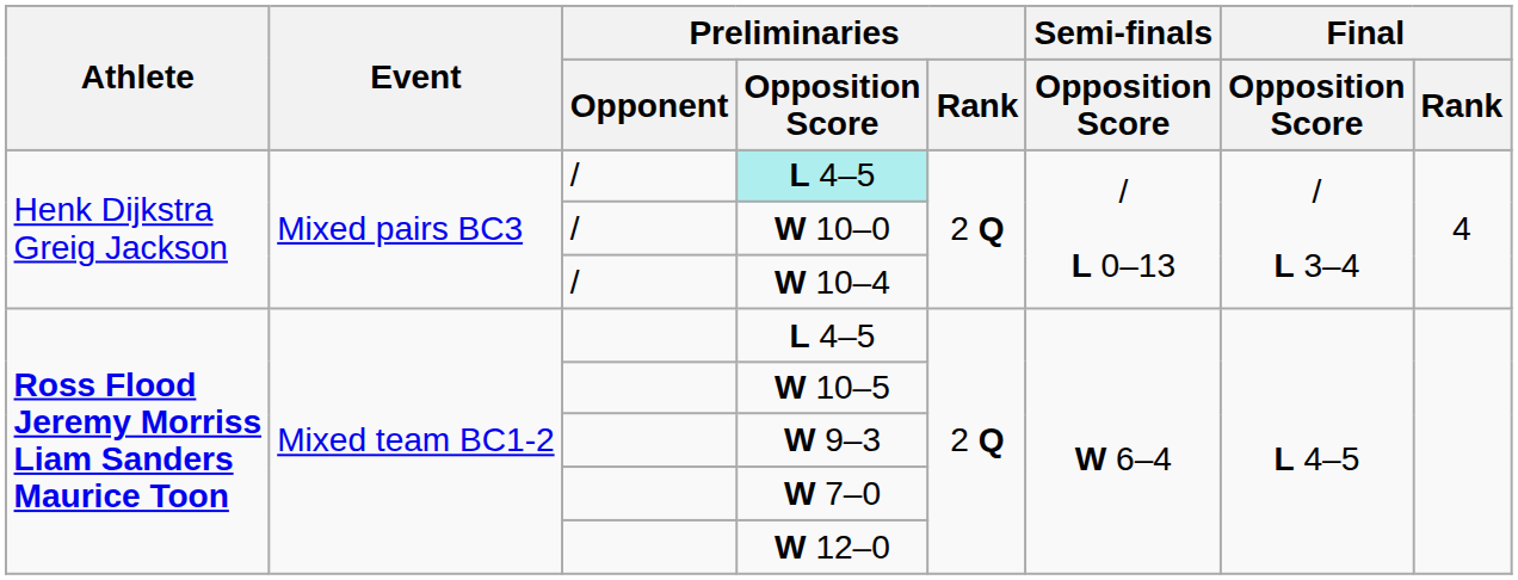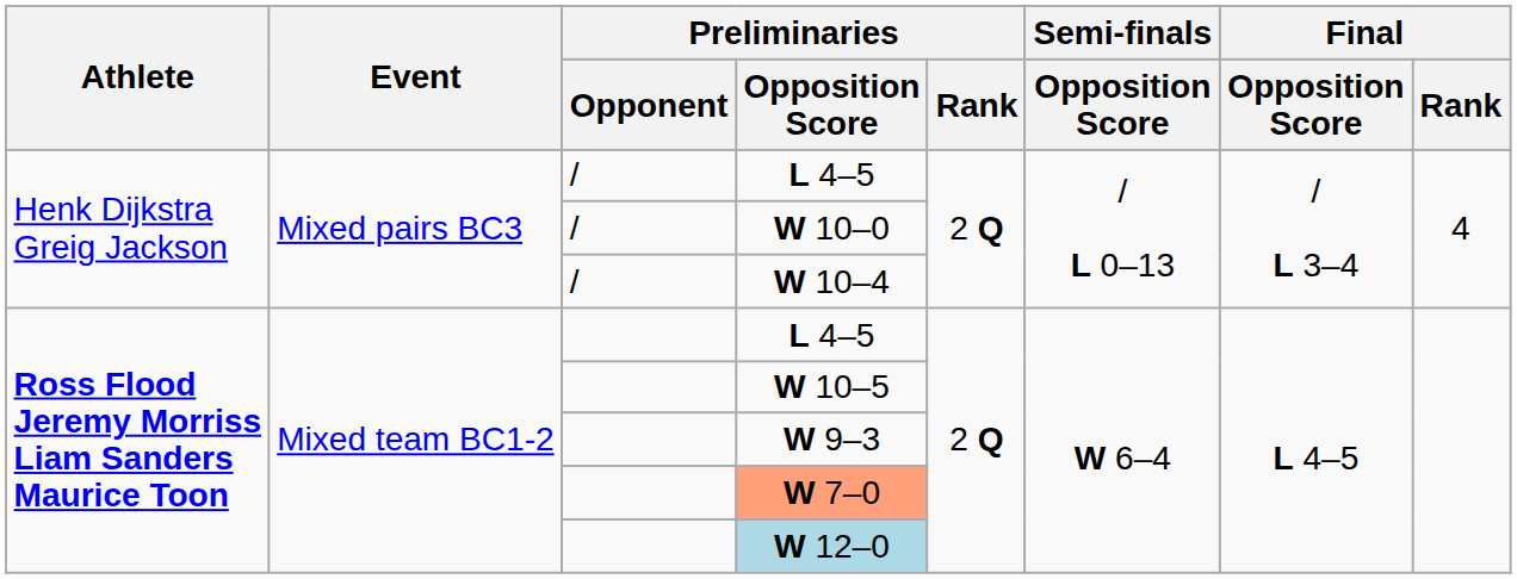Henk Dijkstra Greig Jackson / L 4–5 | Preliminaries / Opposition Score: paleturquoise background -> no background
W 7–0 | Preliminaries / Opposition Score: no background -> lightsalmon background
W 12–0 | Preliminaries / Opposition Score: no background -> lightblue background
